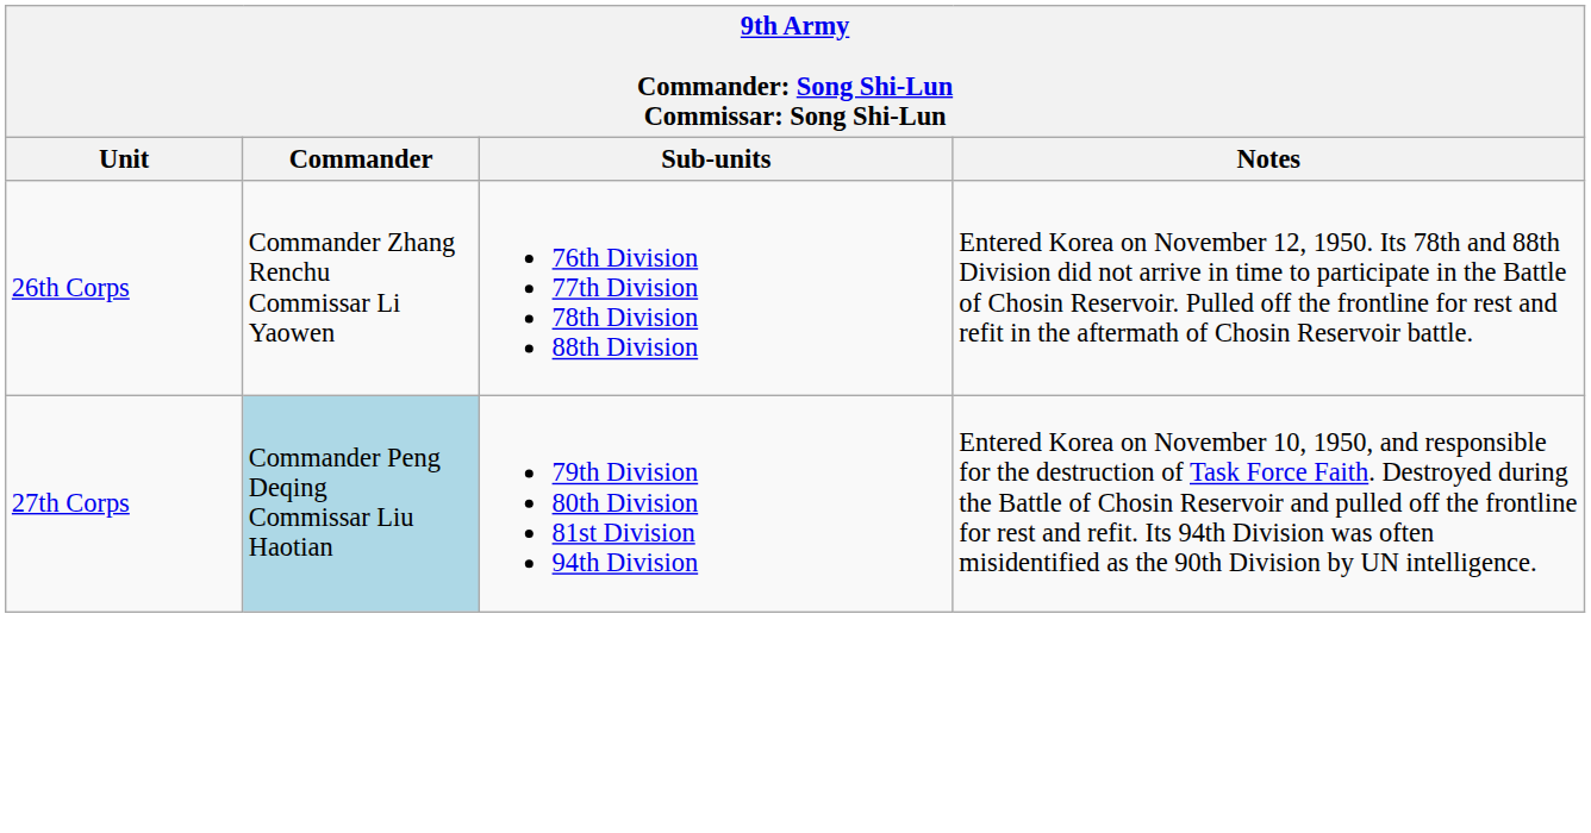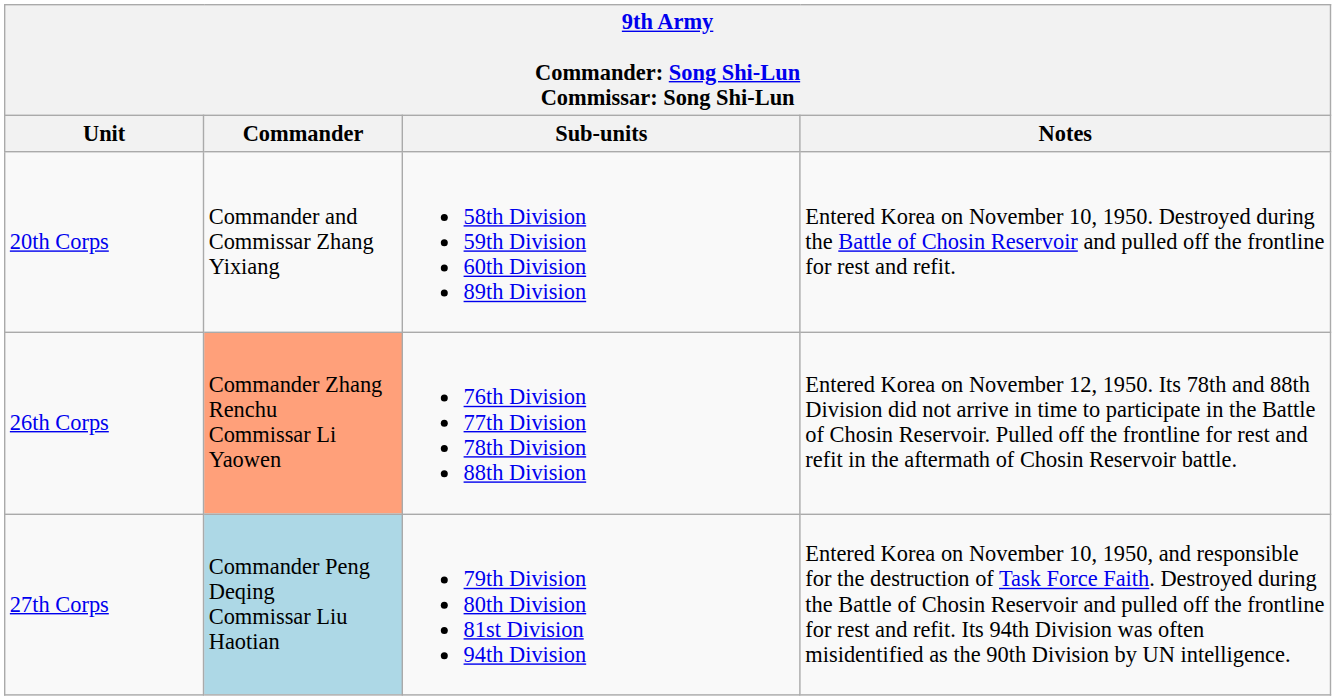+ row: 20th Corps | Commander and Commissar Zhang Yixiang | 58th Division 59th Division 60th Division 89th Division | Entered Korea on November 10, 1950. Destroyed during the Battle of Chosin Reservoir and pulled off the frontline for rest and refit.
26th Corps | Commander: no background -> lightsalmon background
